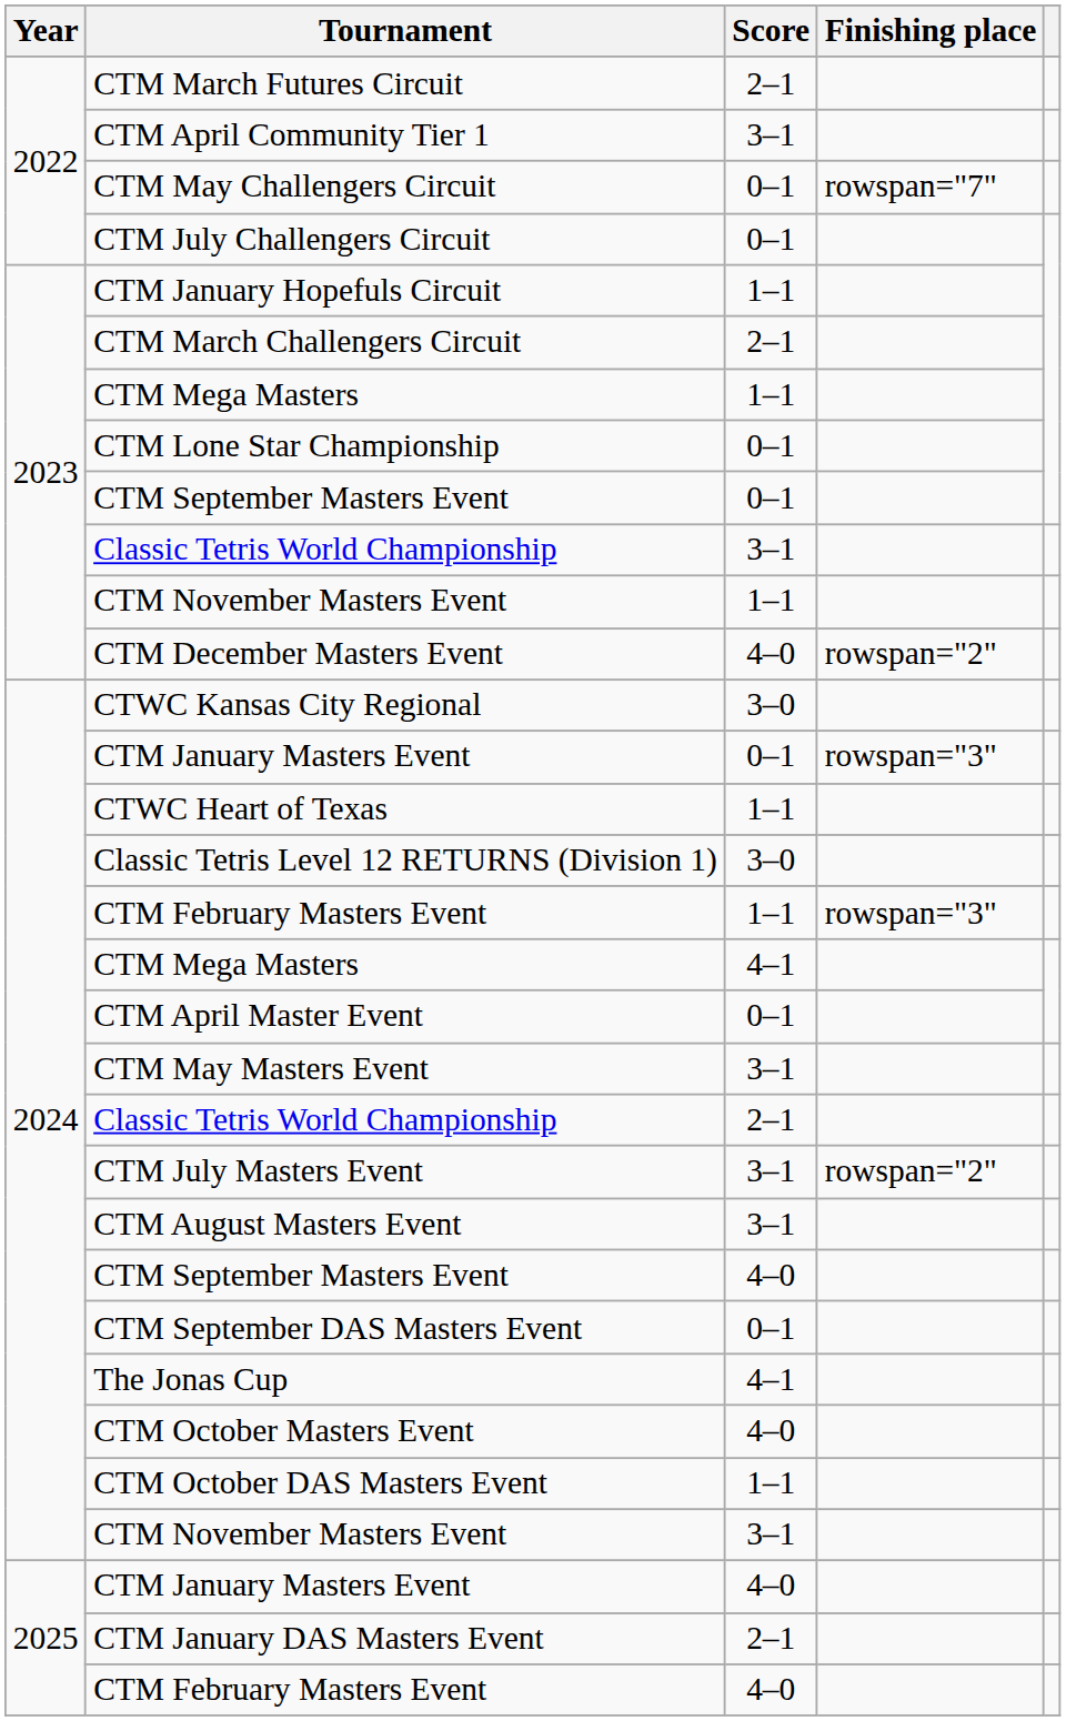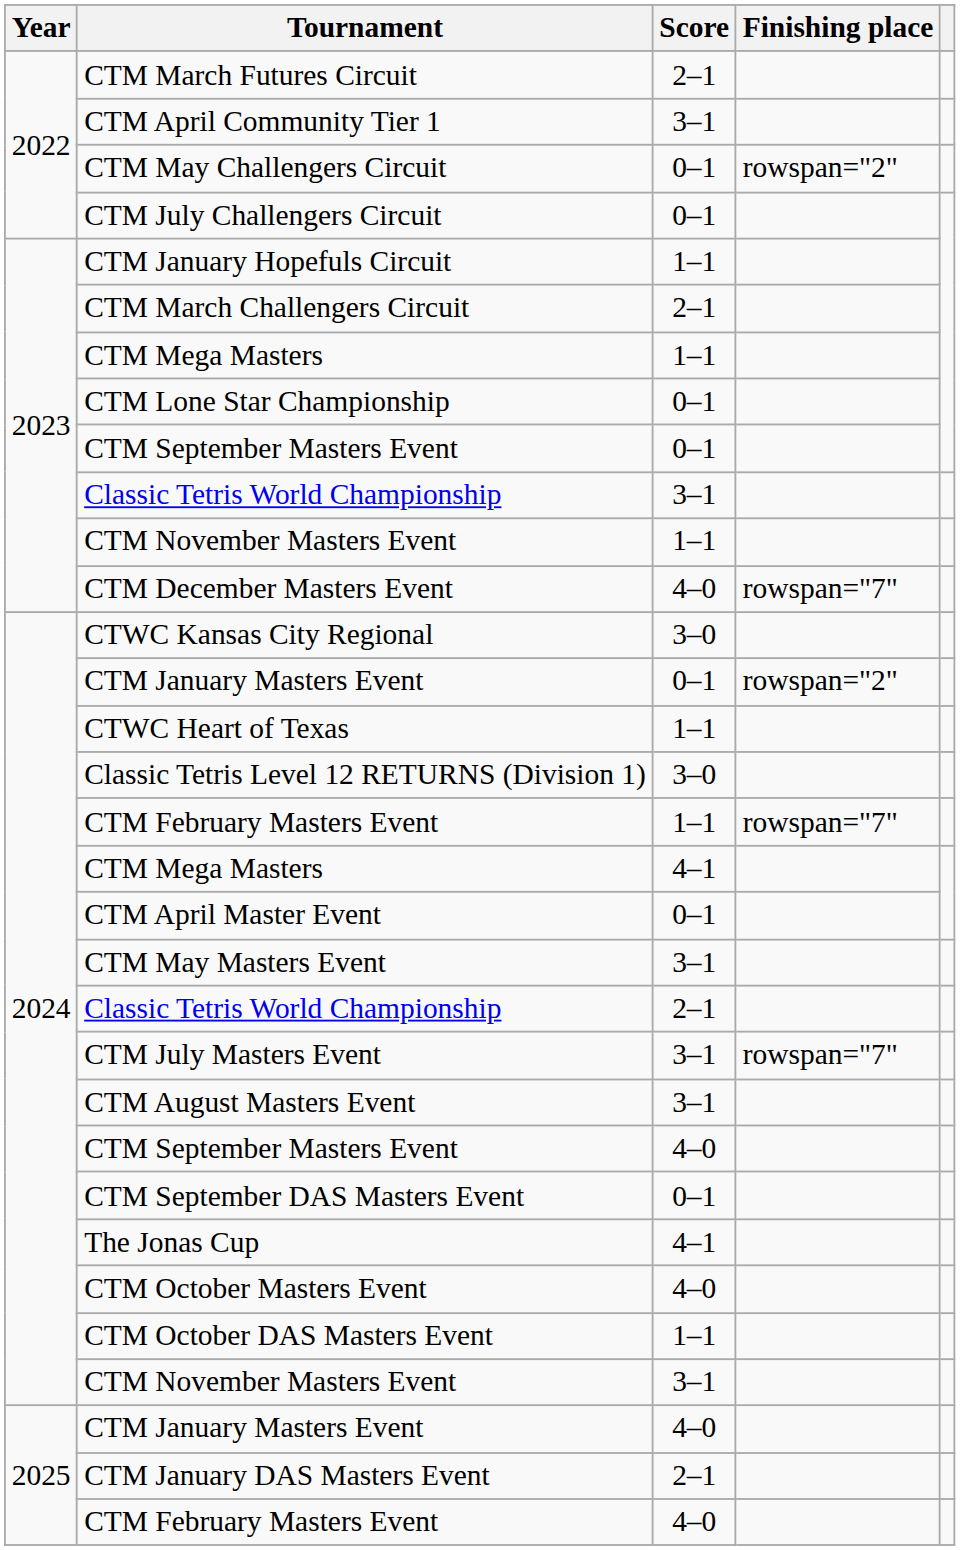CTM May Challengers Circuit | Finishing place: rowspan="7" -> rowspan="2"
CTM December Masters Event | Finishing place: rowspan="2" -> rowspan="7"
CTM January Masters Event / 0–1 | Finishing place: rowspan="3" -> rowspan="2"
CTM February Masters Event / 1–1 | Finishing place: rowspan="3" -> rowspan="7"
CTM July Masters Event | Finishing place: rowspan="2" -> rowspan="7"
